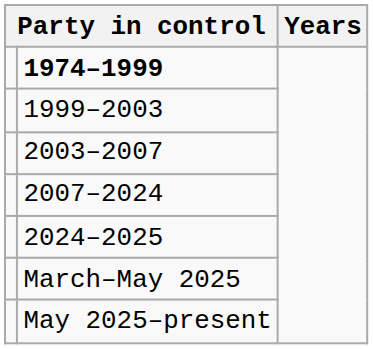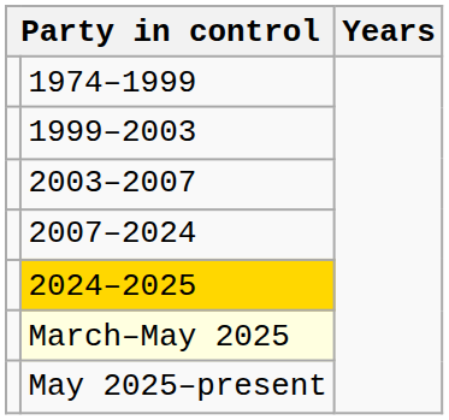1974–1999 | column 2: bold -> normal
2024–2025 | column 2: no background -> gold background
March–May 2025 | column 2: no background -> lightyellow background
